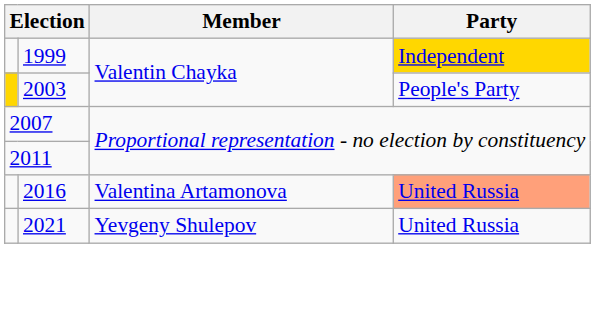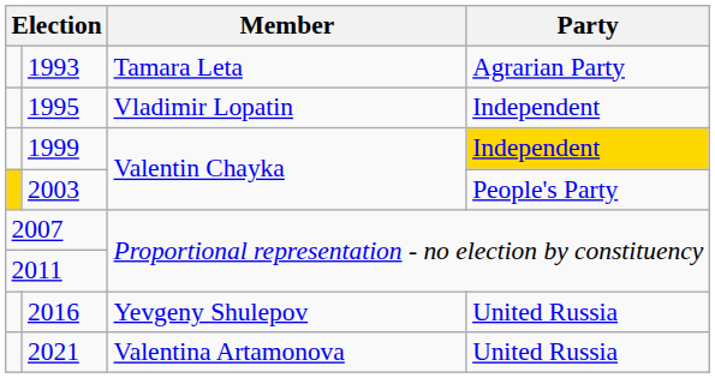+ row: 1993 | Tamara Leta | Agrarian Party
+ row: 1995 | Vladimir Lopatin | Independent
2016 | Member: Valentina Artamonova -> Yevgeny Shulepov
2016 | Party: lightsalmon background -> no background
2021 | Member: Yevgeny Shulepov -> Valentina Artamonova
